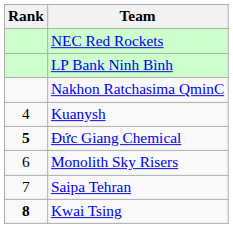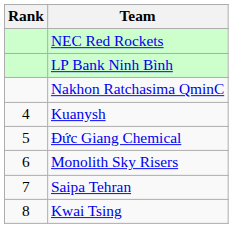Đức Giang Chemical | Rank: bold -> normal
Kwai Tsing | Rank: bold -> normal
